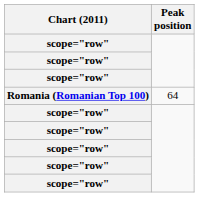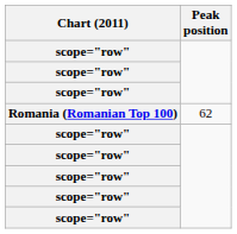Romania (Romanian Top 100) | Peak position: 64 -> 62
